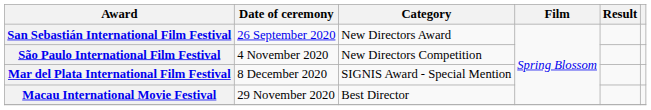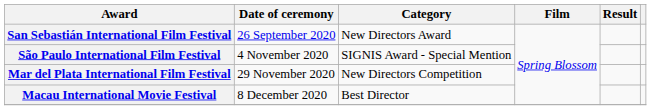São Paulo International Film Festival | Category: New Directors Competition -> SIGNIS Award - Special Mention
Mar del Plata International Film Festival | Date of ceremony: 8 December 2020 -> 29 November 2020
Mar del Plata International Film Festival | Category: SIGNIS Award - Special Mention -> New Directors Competition
Macau International Movie Festival | Date of ceremony: 29 November 2020 -> 8 December 2020
